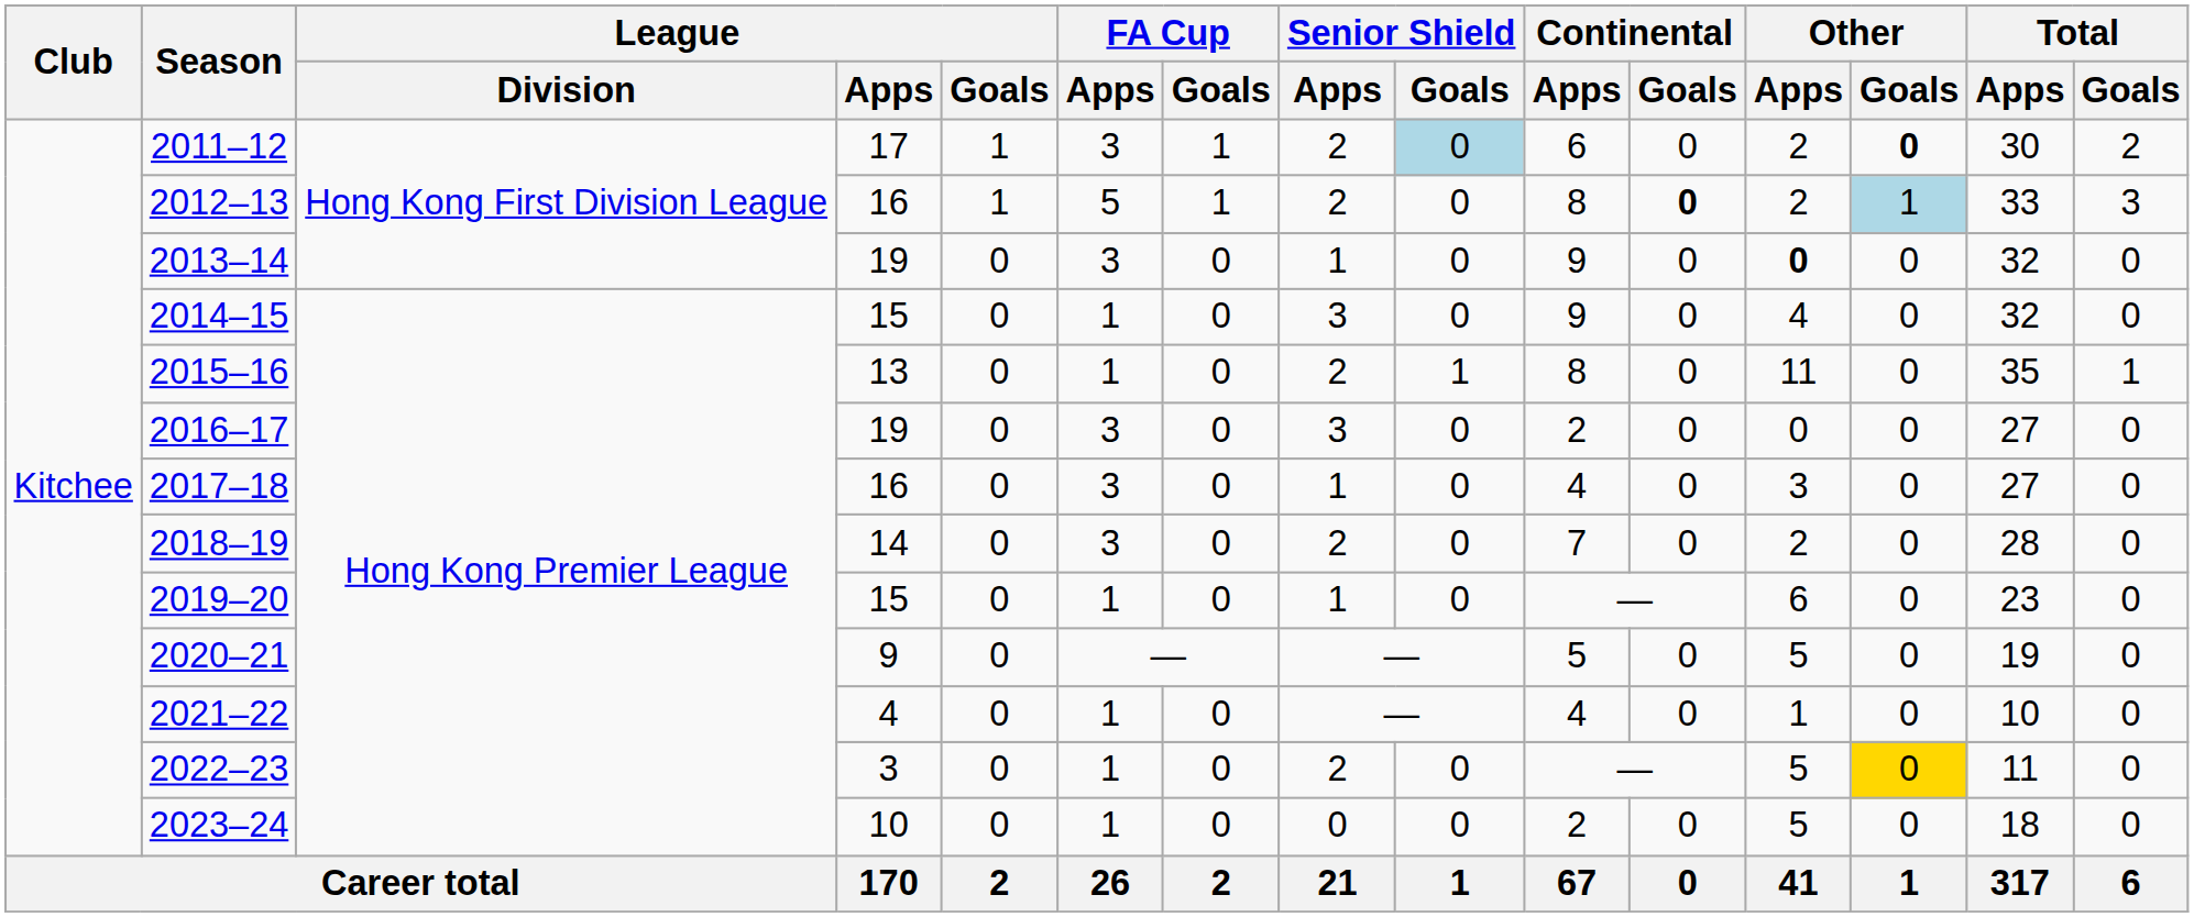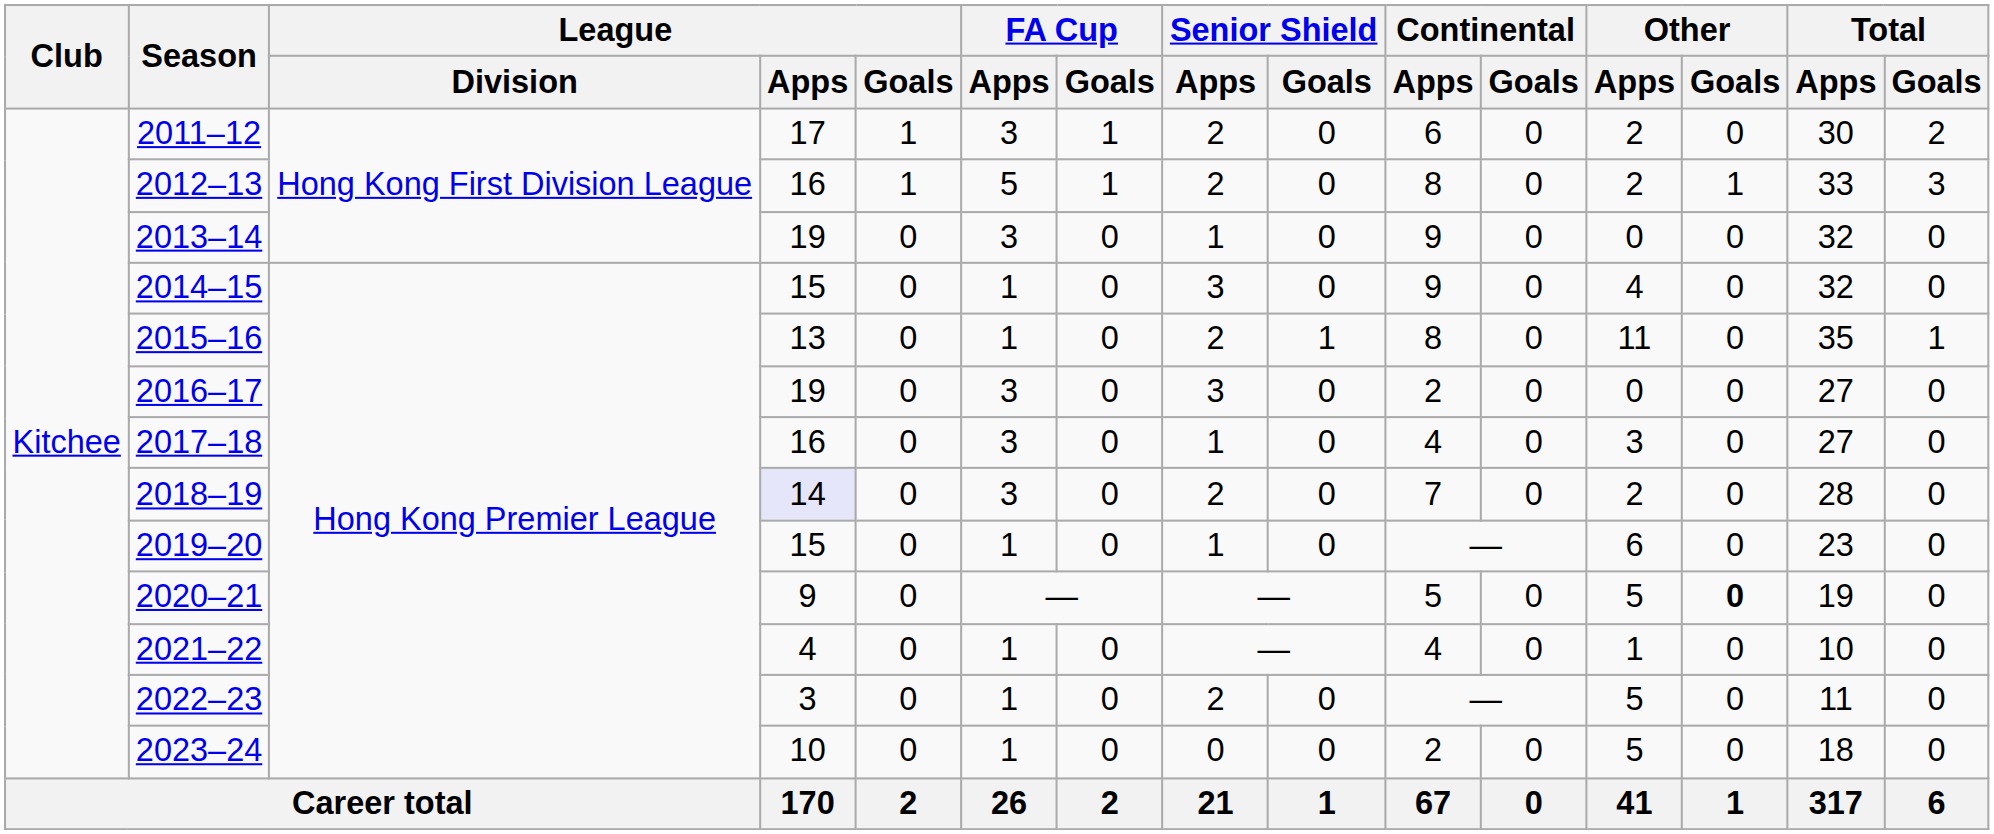2011–12 | Senior Shield / Goals: lightblue background -> no background
2011–12 | Other / Goals: bold -> normal
2012–13 | Continental / Goals: bold -> normal
2012–13 | Other / Goals: lightblue background -> no background
2013–14 | Other / Apps: bold -> normal
2018–19 | League / Apps: no background -> lavender background
2020–21 | Other / Goals: normal -> bold
2022–23 | Other / Goals: gold background -> no background
